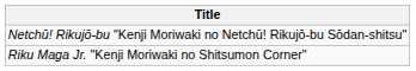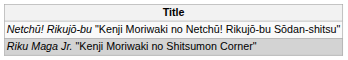row 3 | column 1: no background -> lightgrey background
